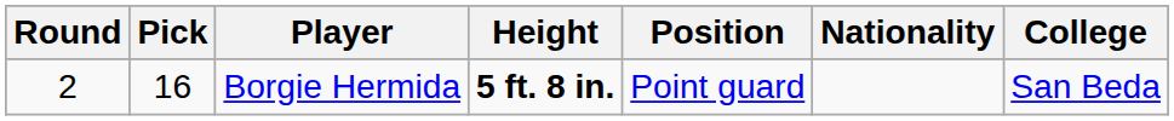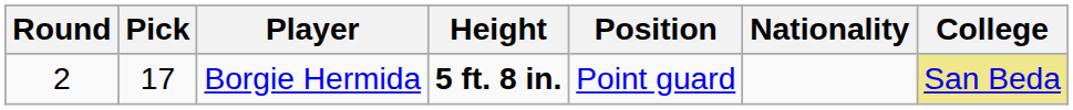Borgie Hermida | Pick: 16 -> 17
Borgie Hermida | College: no background -> khaki background
